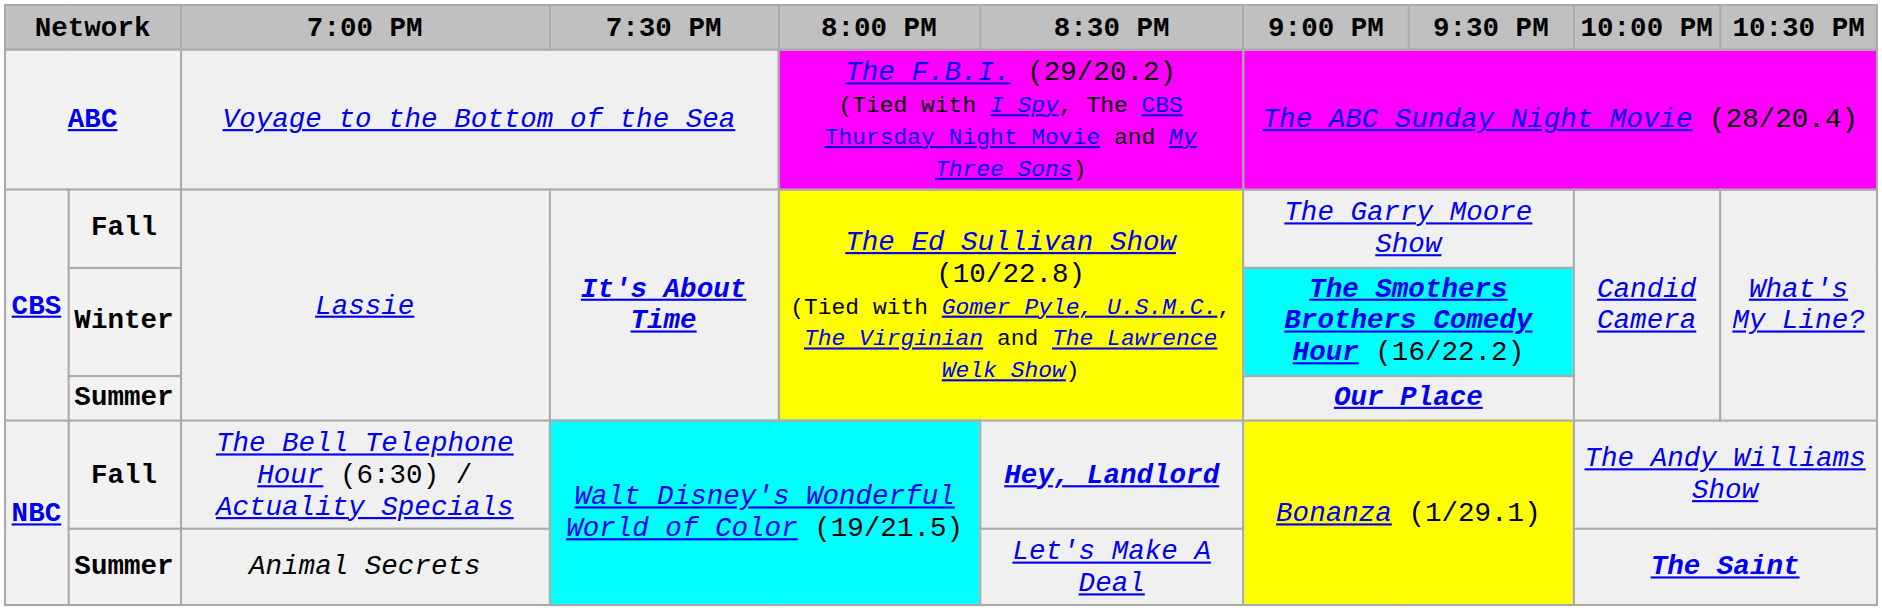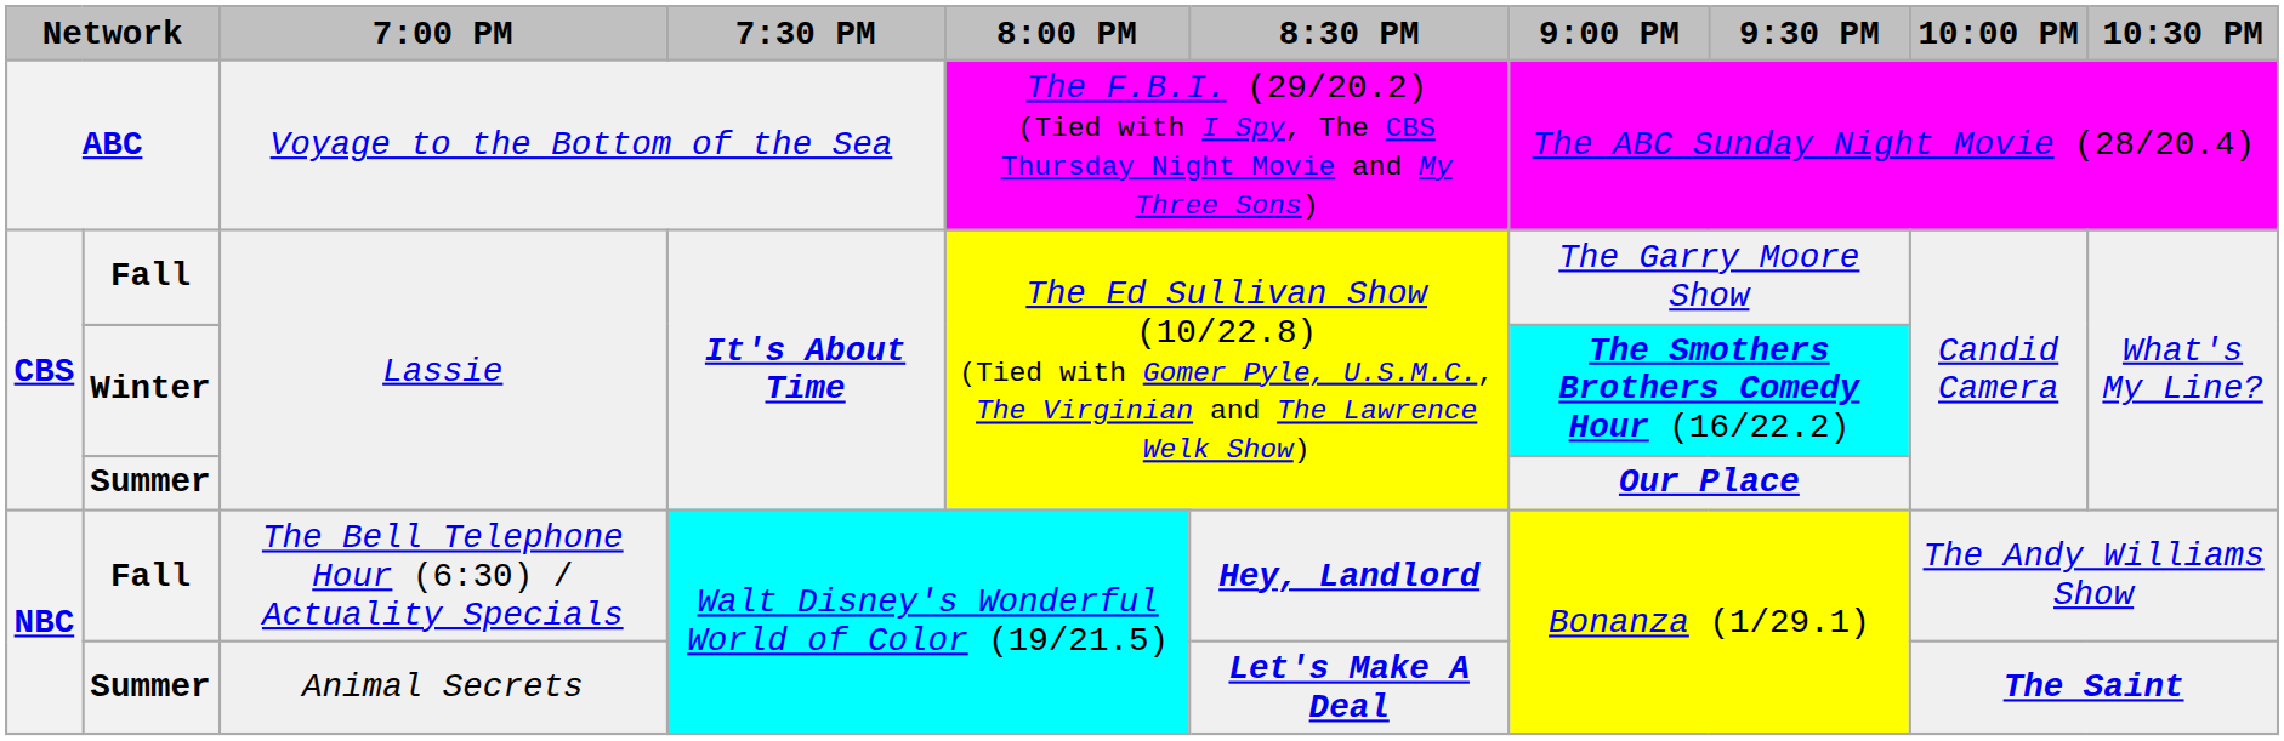Summer / Animal Secrets | 8:30 PM: normal -> bold
